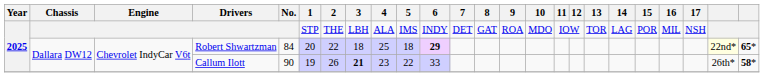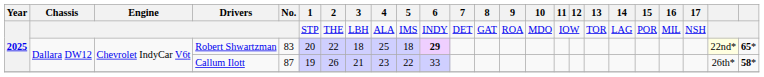Robert Shwartzman | No.: 84 -> 83
Callum Ilott | No.: 90 -> 87
Callum Ilott | 3: bold -> normal
